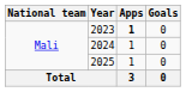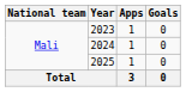2023 | Apps: bold -> normal
